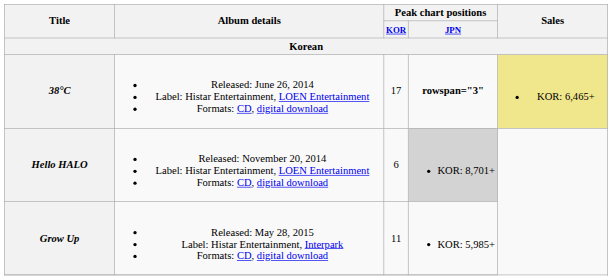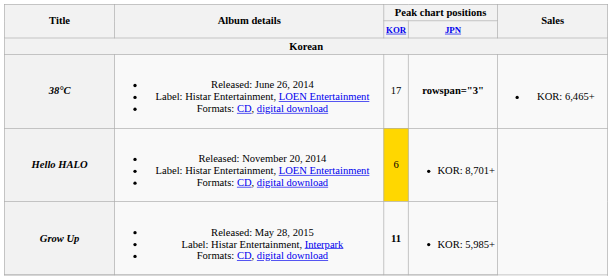38°C | Sales: khaki background -> no background
Hello HALO | Peak chart positions / KOR: no background -> gold background
Hello HALO | Peak chart positions / JPN: lightgrey background -> no background
Grow Up | Peak chart positions / KOR: normal -> bold
